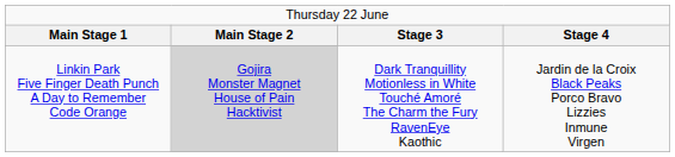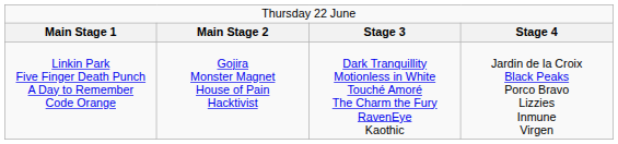row 3 | column 2: lightgrey background -> no background
